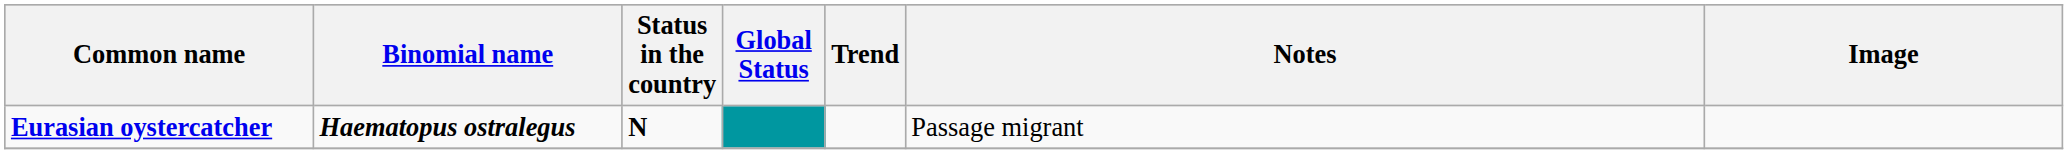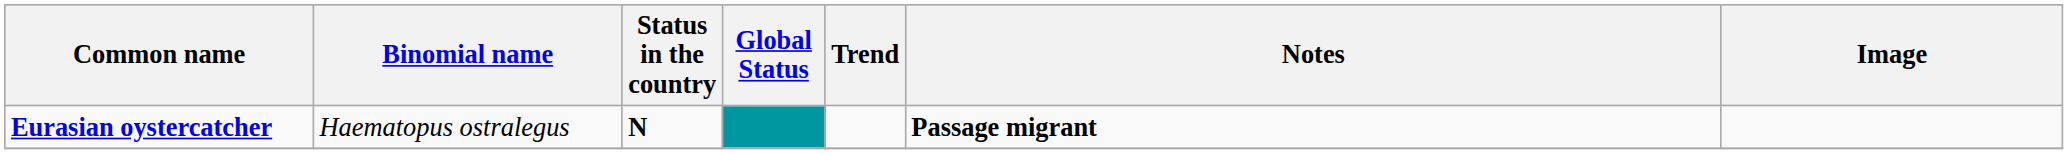Eurasian oystercatcher | Binomial name: bold -> normal
Eurasian oystercatcher | Notes: normal -> bold
